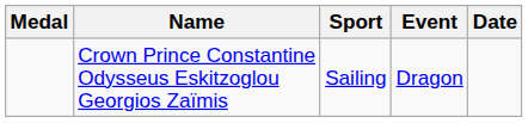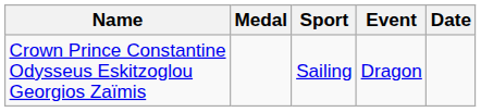columns swapped: Medal <-> Name
